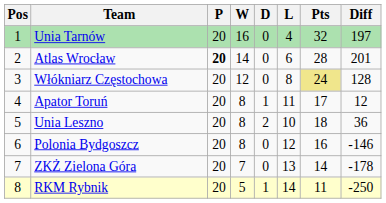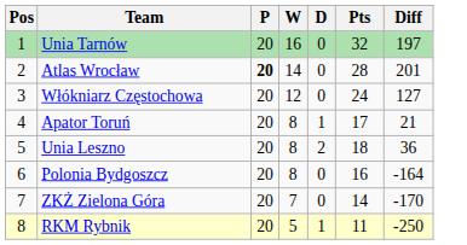- column: L | 4 | 6 | 8 | 11 | 10 | 12 | 13 | 14
Włókniarz Częstochowa | Pts: khaki background -> no background
Włókniarz Częstochowa | Diff: 128 -> 127
Apator Toruń | Diff: 12 -> 21
Polonia Bydgoszcz | Diff: -146 -> -164
ZKŻ Zielona Góra | Diff: -178 -> -170
